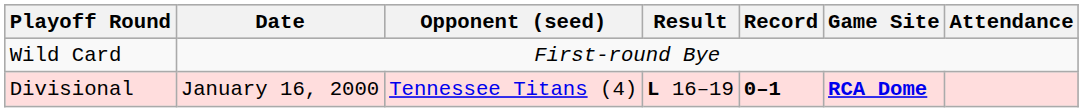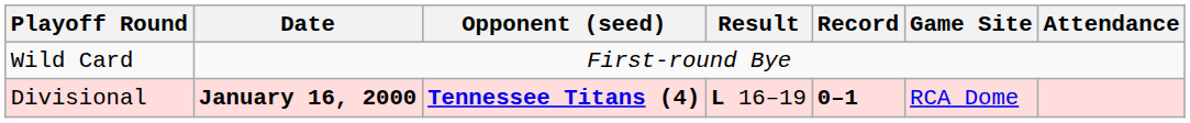Divisional | Date: normal -> bold
Divisional | Opponent (seed): normal -> bold
Divisional | Game Site: bold -> normal
